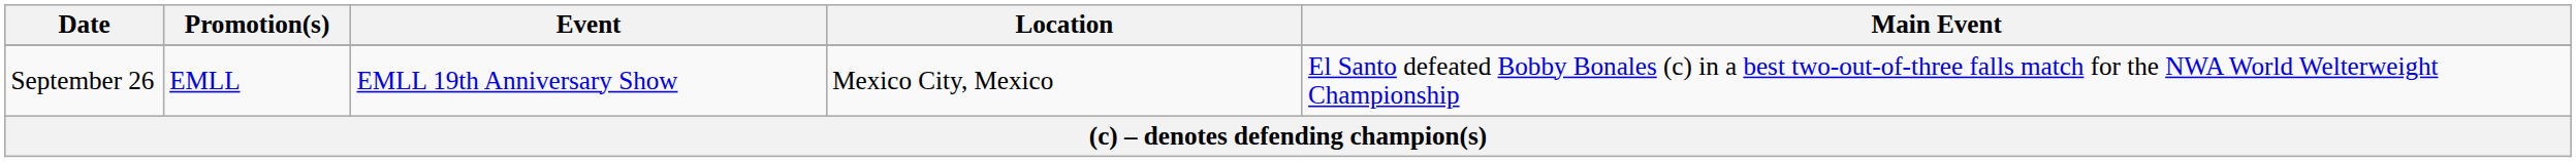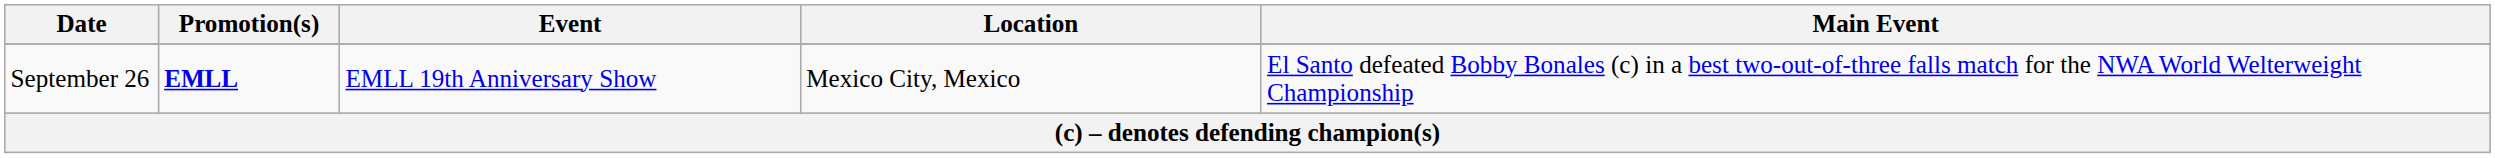September 26 | Promotion(s): normal -> bold
